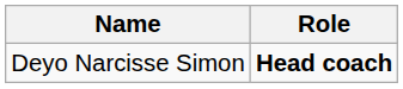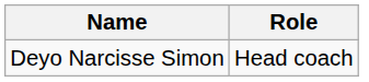Deyo Narcisse Simon | Role: bold -> normal
